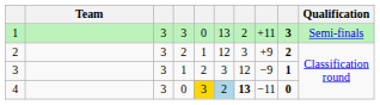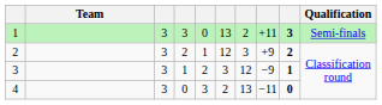4 | column 5: gold background -> no background
4 | column 6: lightblue background -> no background
4 | column 7: bold -> normal
